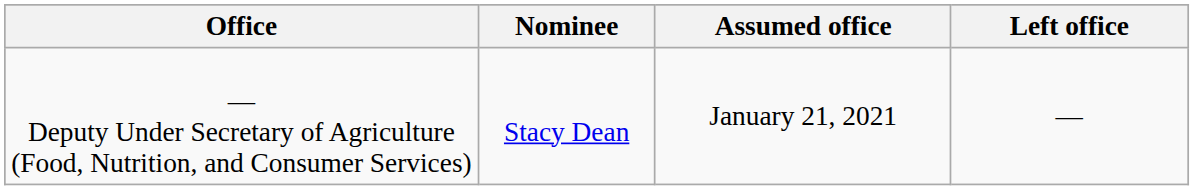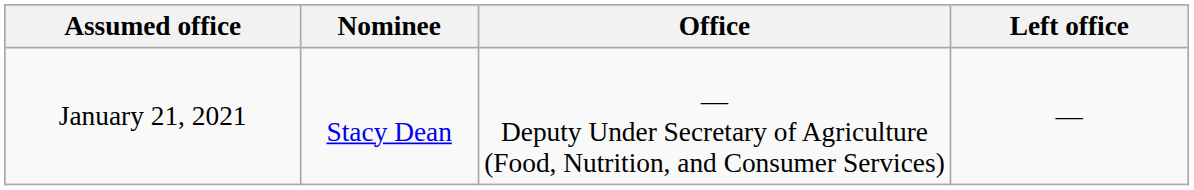columns swapped: Office <-> Assumed office
